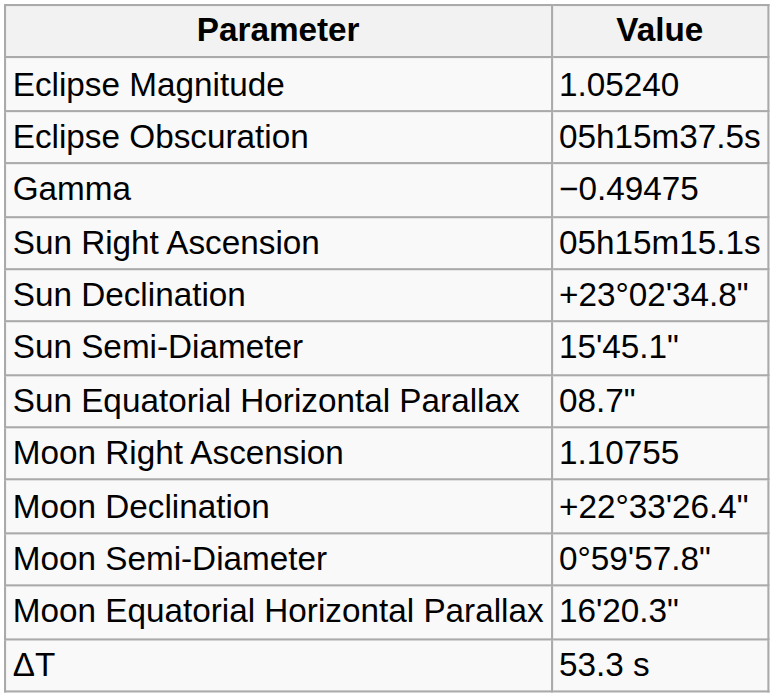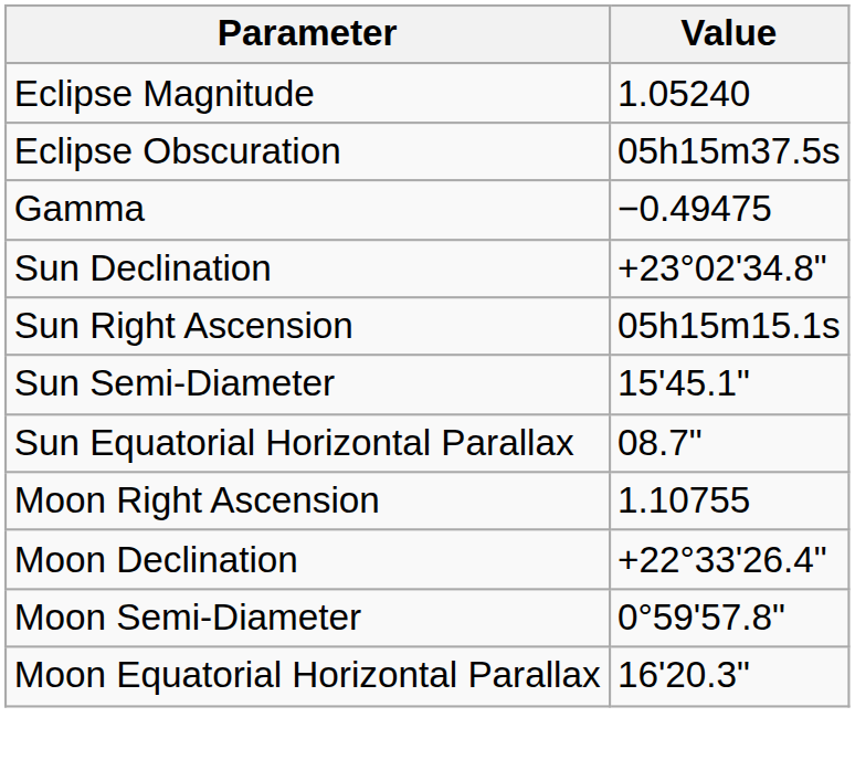rows swapped: Sun Right Ascension <-> Sun Declination
- row: ΔT | 53.3 s
